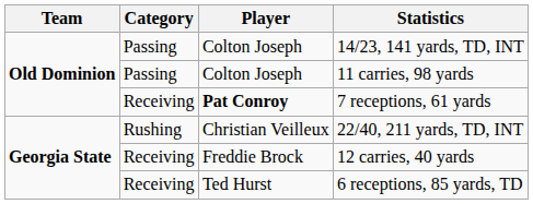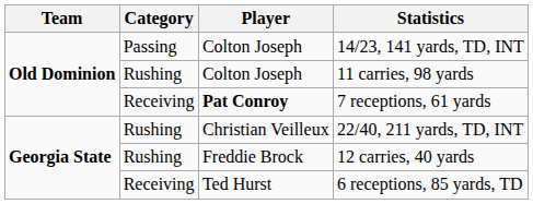11 carries, 98 yards | Category: Passing -> Rushing
12 carries, 40 yards | Category: Receiving -> Rushing
